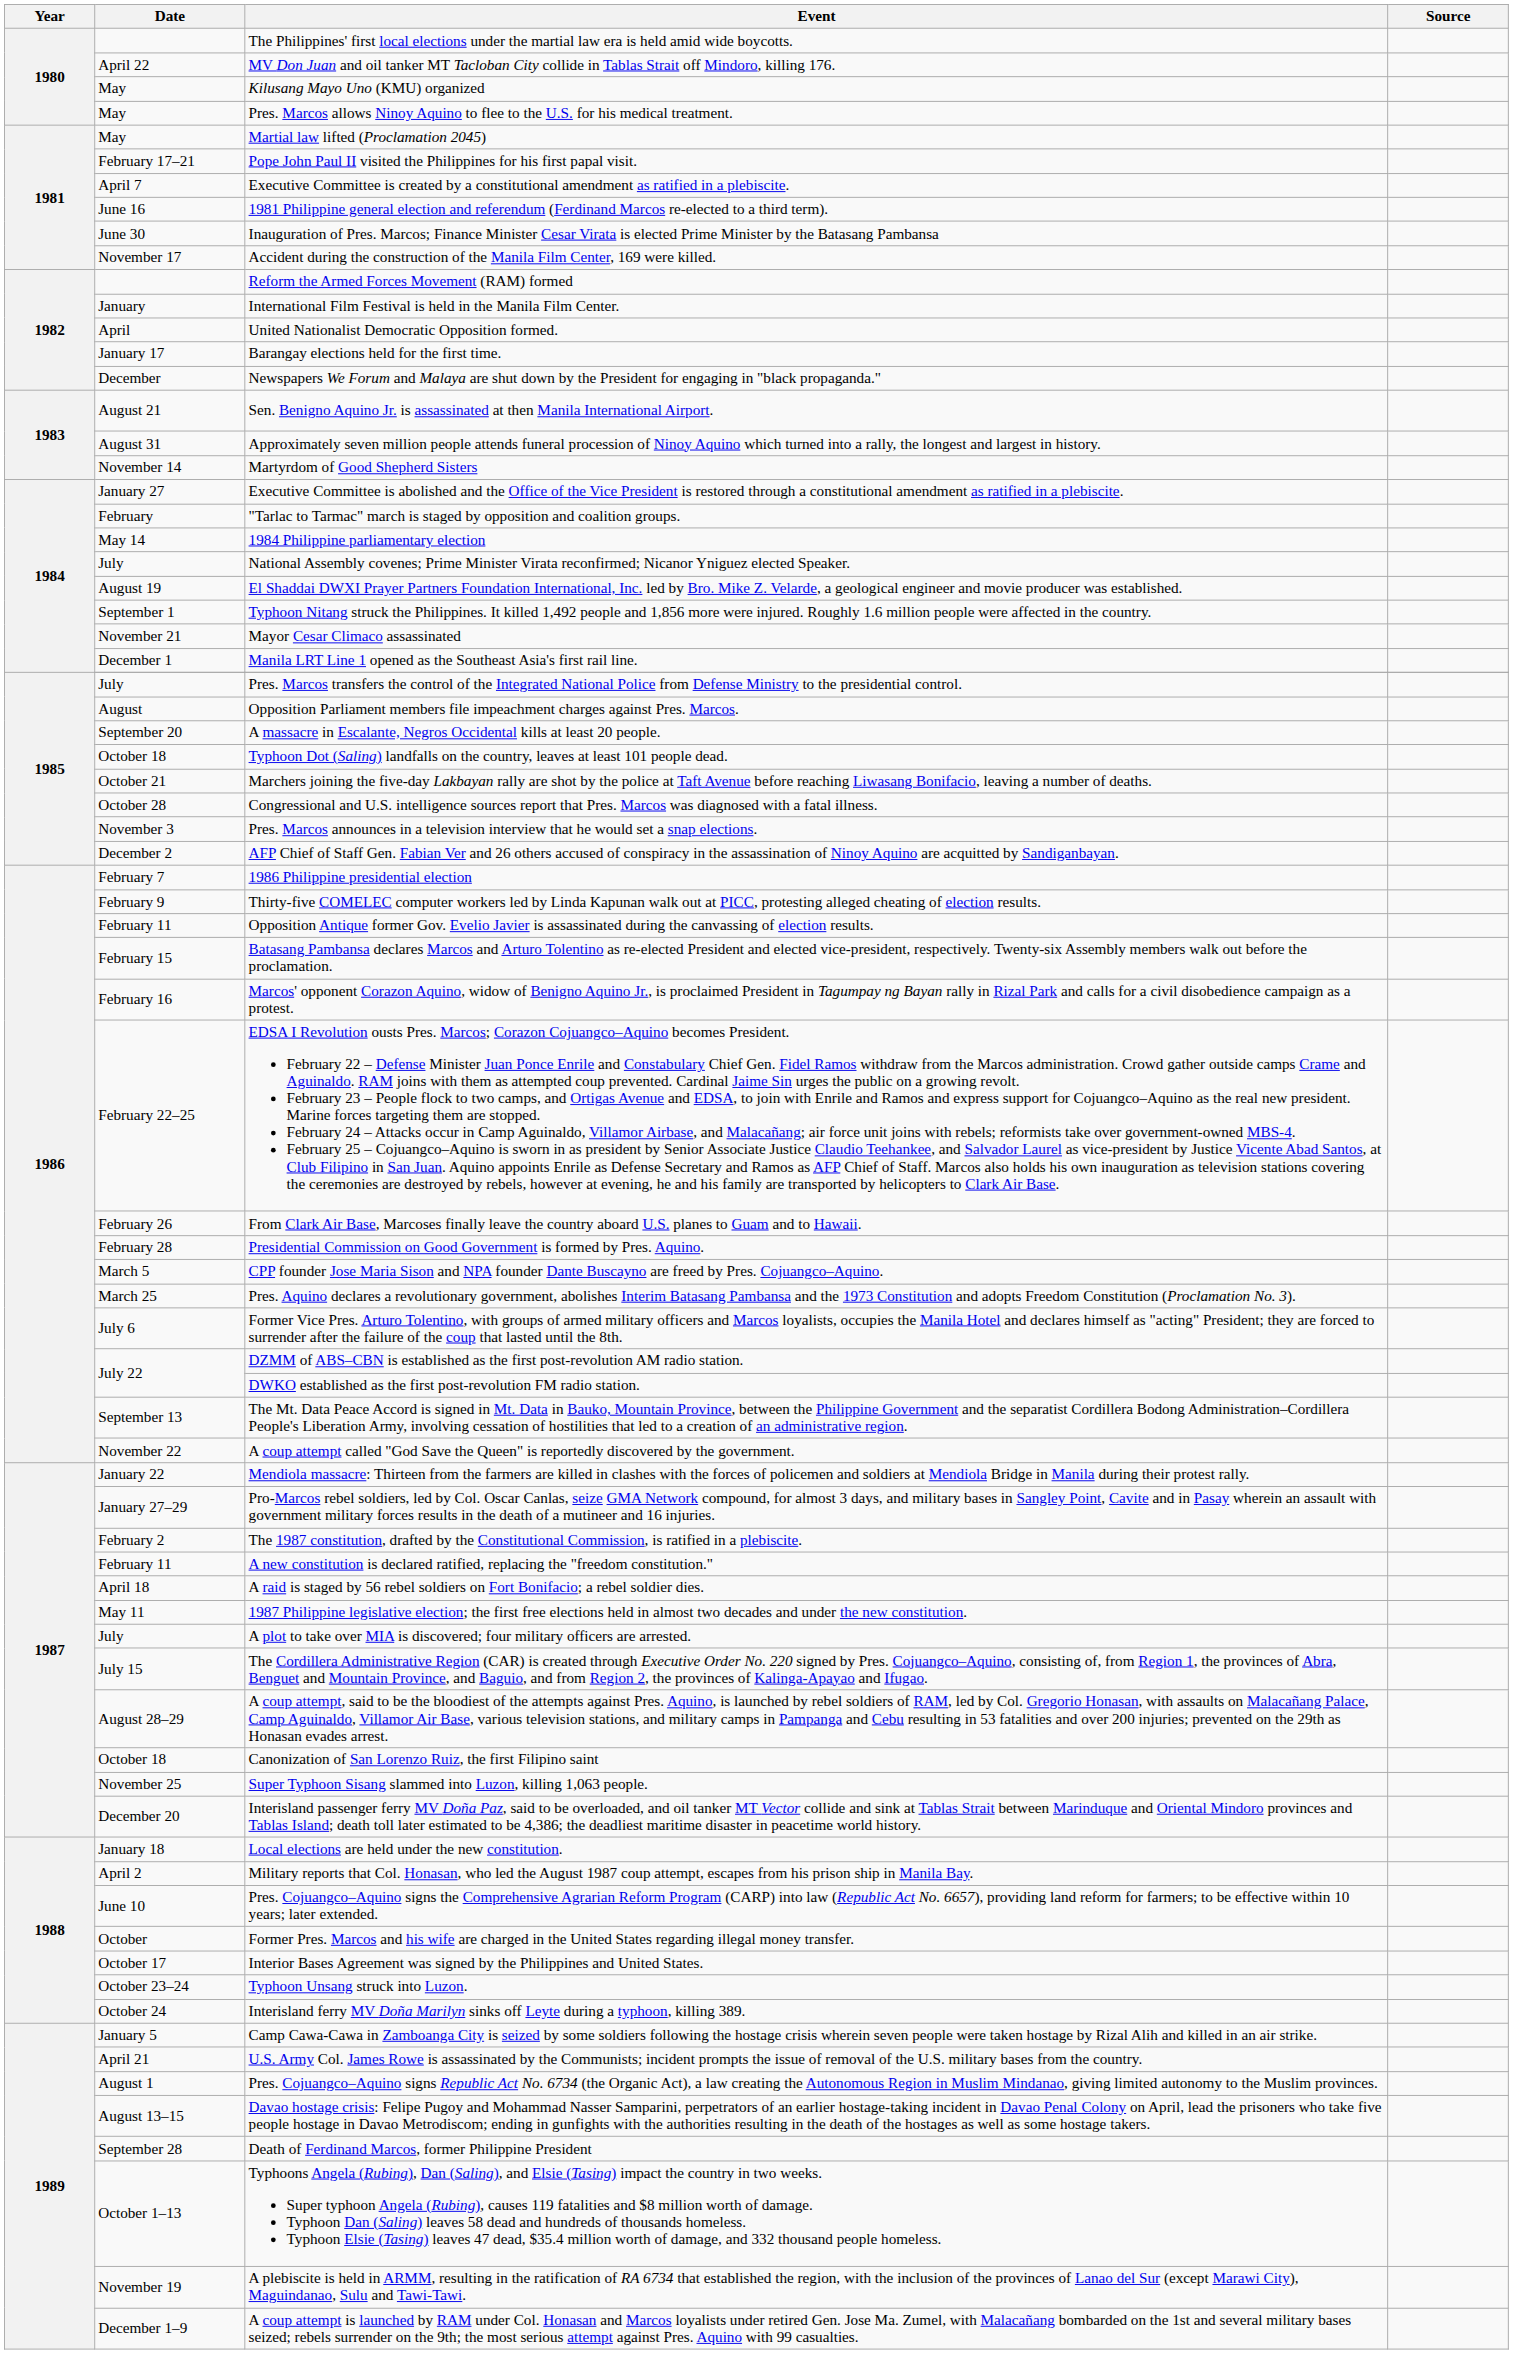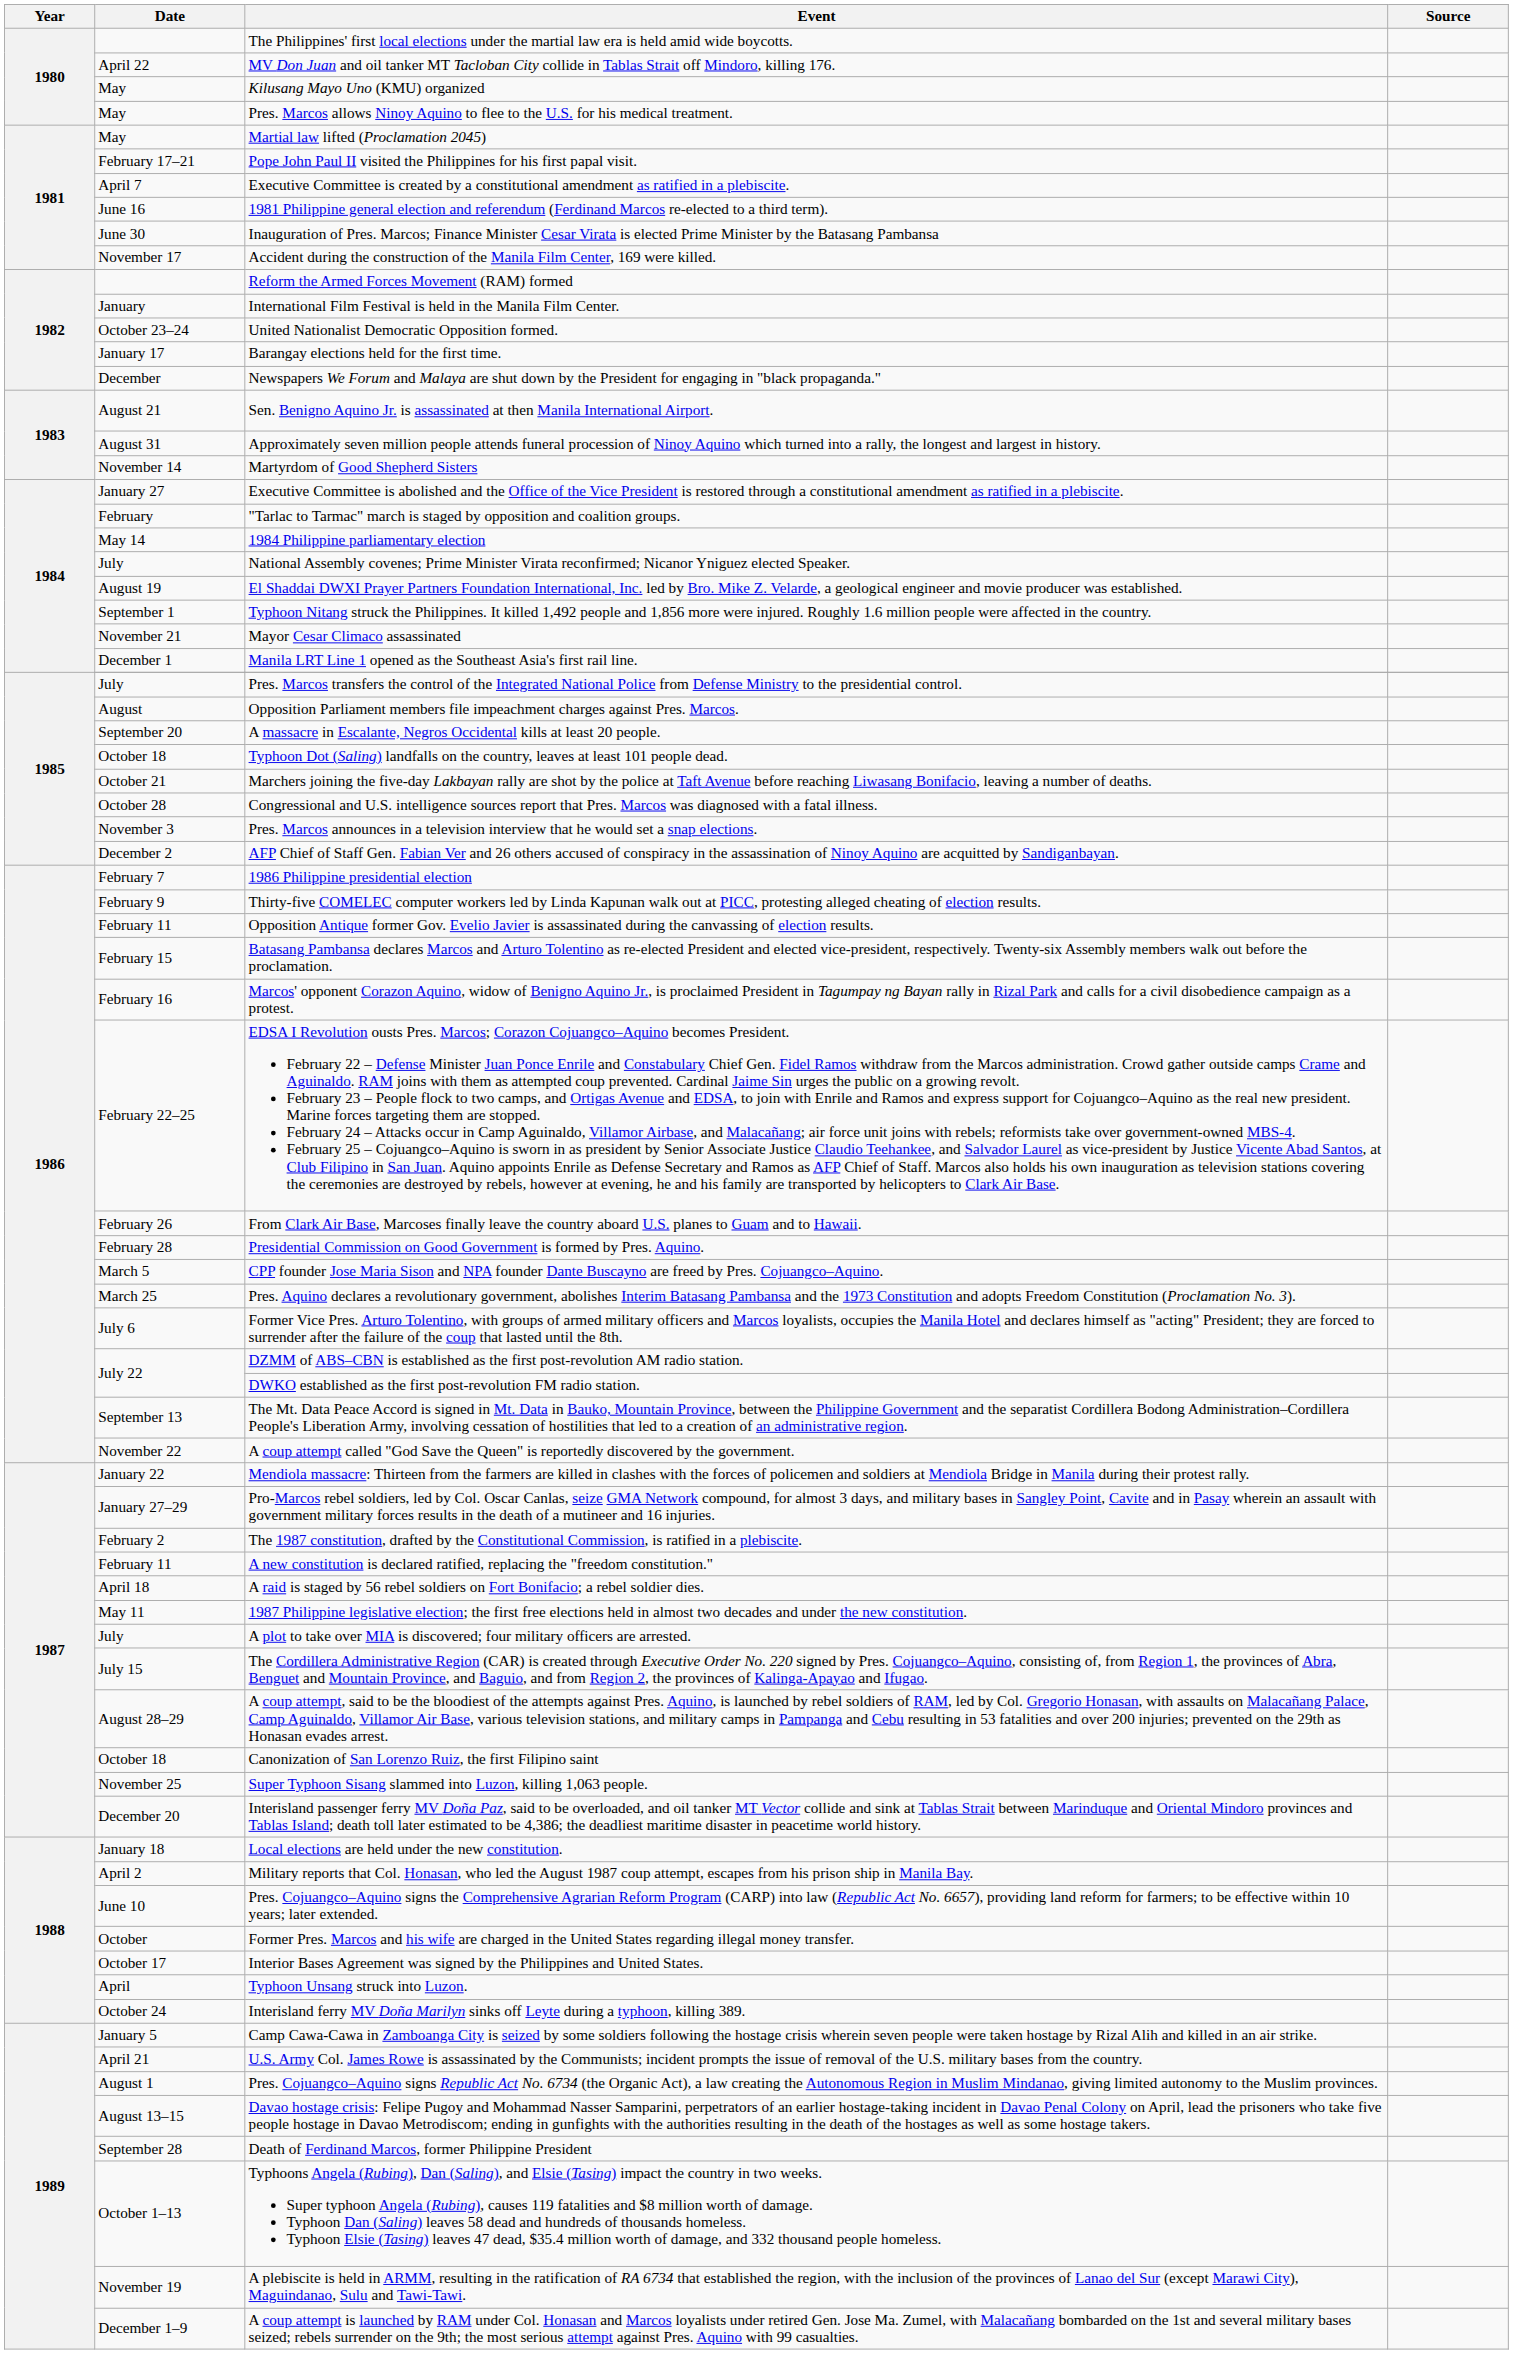United Nationalist Democratic Opposition formed. | Date: April -> October 23–24
Typhoon Unsang struck into Luzon. | Date: October 23–24 -> April
